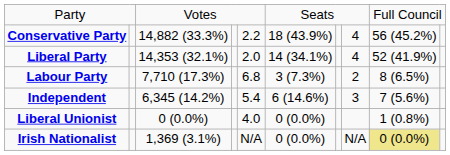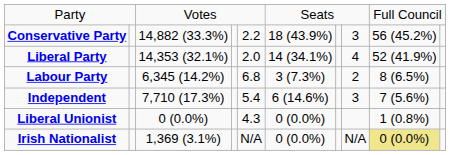Conservative Party | column 8: 4 -> 3
Labour Party | column 3: 7,710 (17.3%) -> 6,345 (14.2%)
Independent | column 3: 6,345 (14.2%) -> 7,710 (17.3%)
Liberal Unionist | column 5: 4.0 -> 4.3
